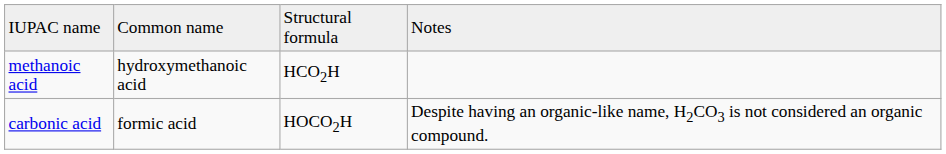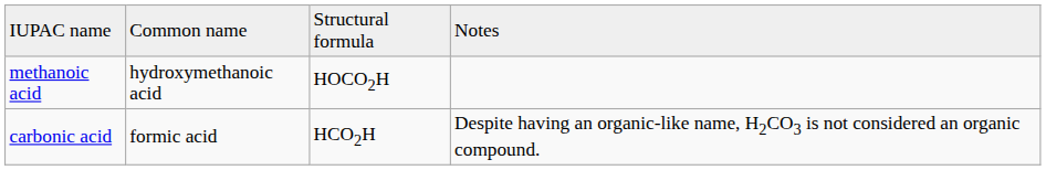methanoic acid | column 3: HCO2H -> HOCO2H
carbonic acid | column 3: HOCO2H -> HCO2H
